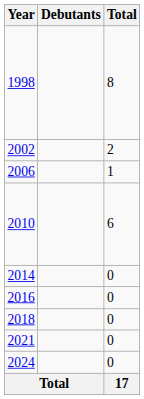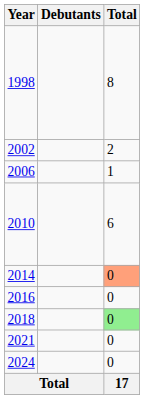2014 | Total: no background -> lightsalmon background
2018 | Total: no background -> lightgreen background
